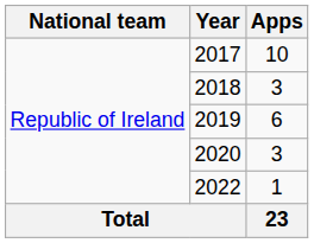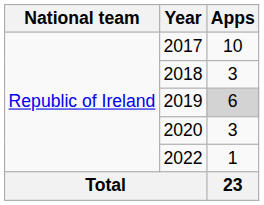2019 | Apps: no background -> lightgrey background
